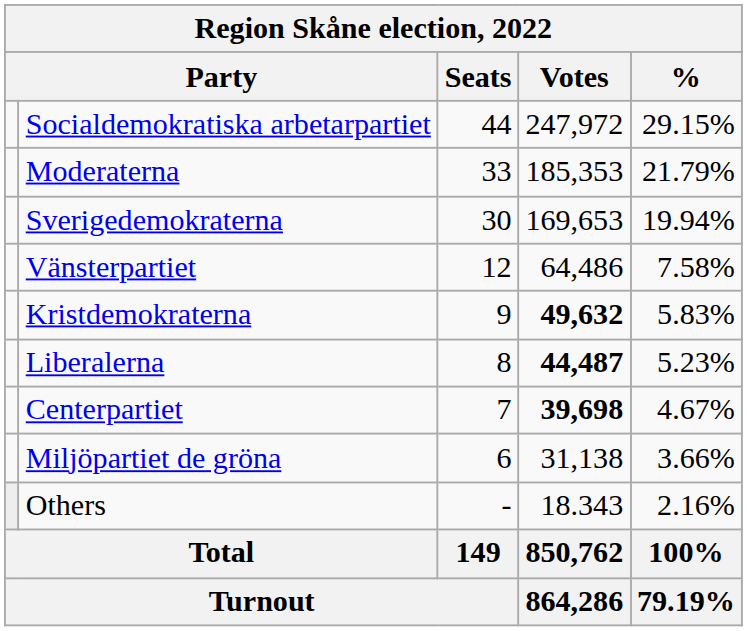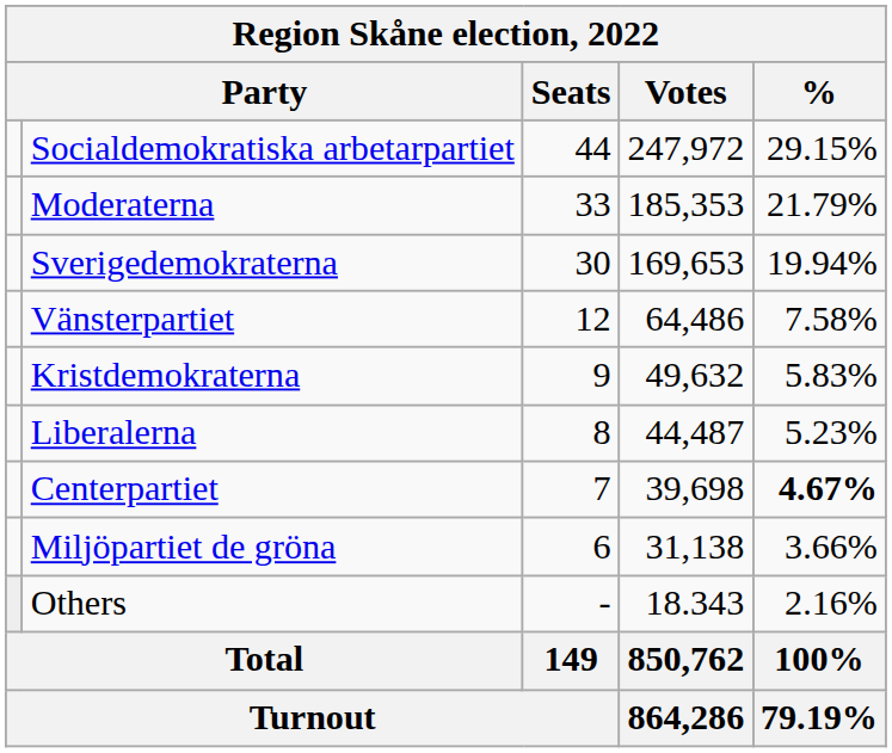Kristdemokraterna | Votes: bold -> normal
Liberalerna | Votes: bold -> normal
Centerpartiet | Votes: bold -> normal
Centerpartiet | %: normal -> bold
